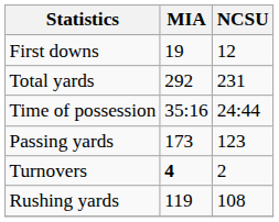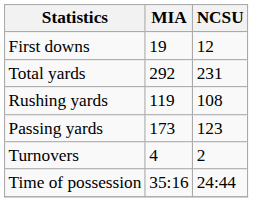rows swapped: Rushing yards <-> Time of possession
Turnovers | MIA: bold -> normal
